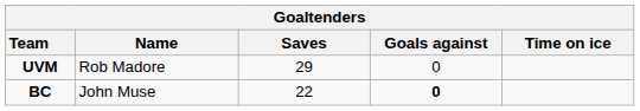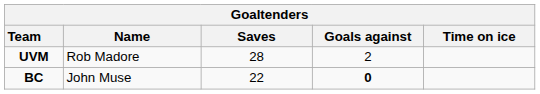UVM | Saves: 29 -> 28
UVM | Goals against: 0 -> 2
